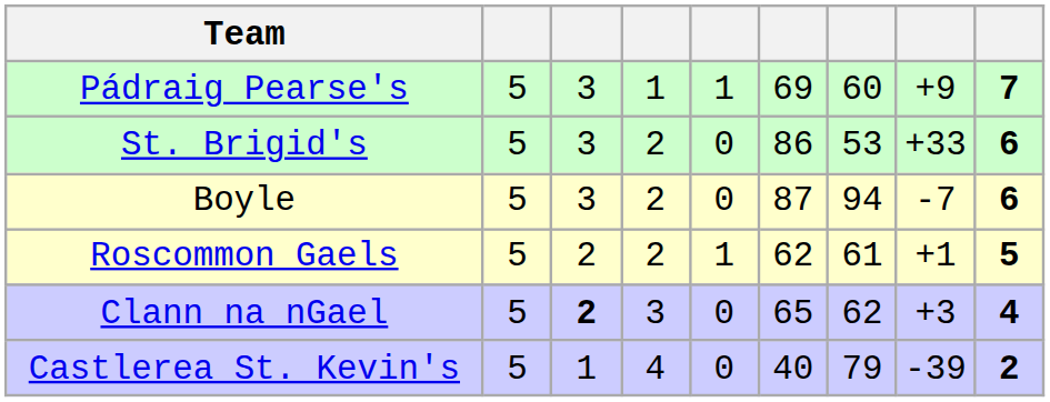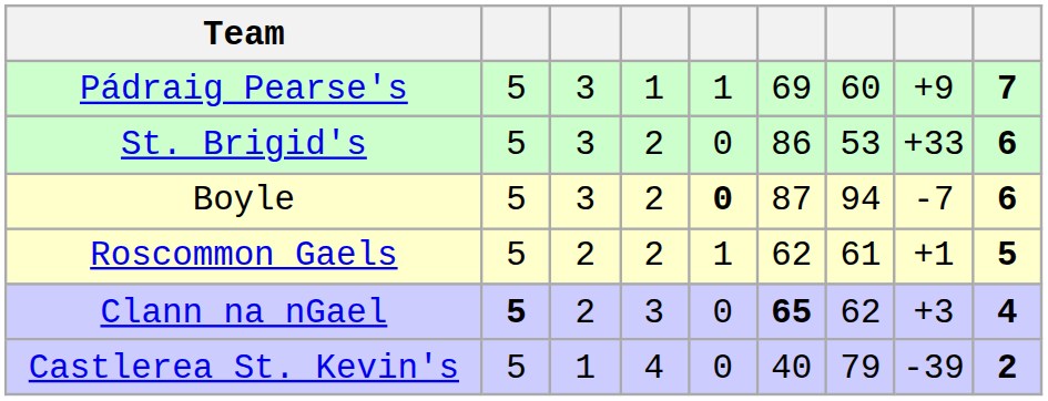Boyle | column 5: normal -> bold
Clann na nGael | column 2: normal -> bold
Clann na nGael | column 3: bold -> normal
Clann na nGael | column 6: normal -> bold
